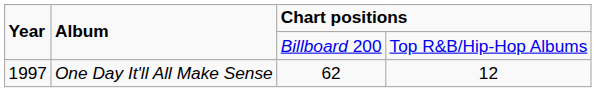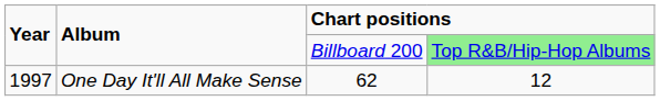row 2 | column 4: no background -> lightgreen background
